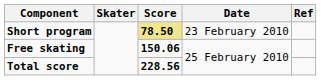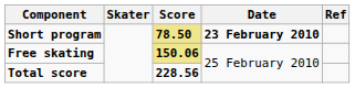Short program | Date: normal -> bold
Free skating | Score: no background -> khaki background
